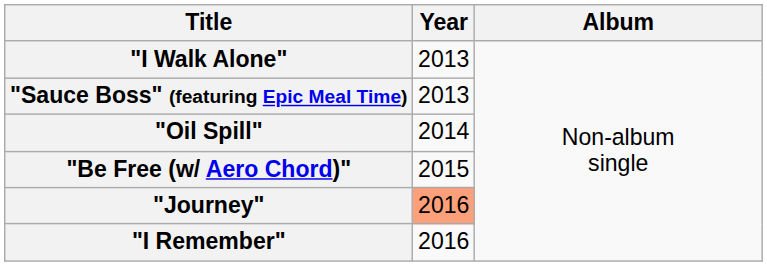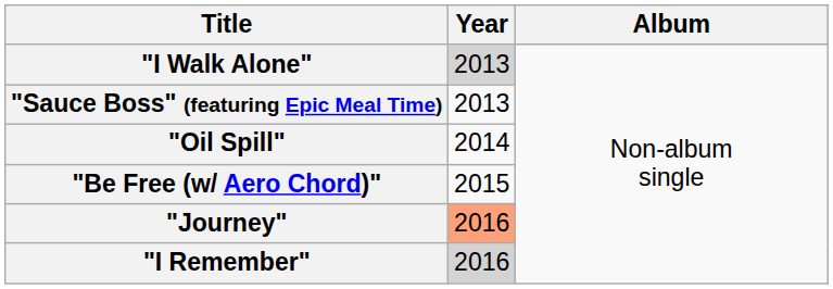"I Walk Alone" | Year: no background -> lightgrey background
"I Remember" | Year: no background -> lightgrey background
